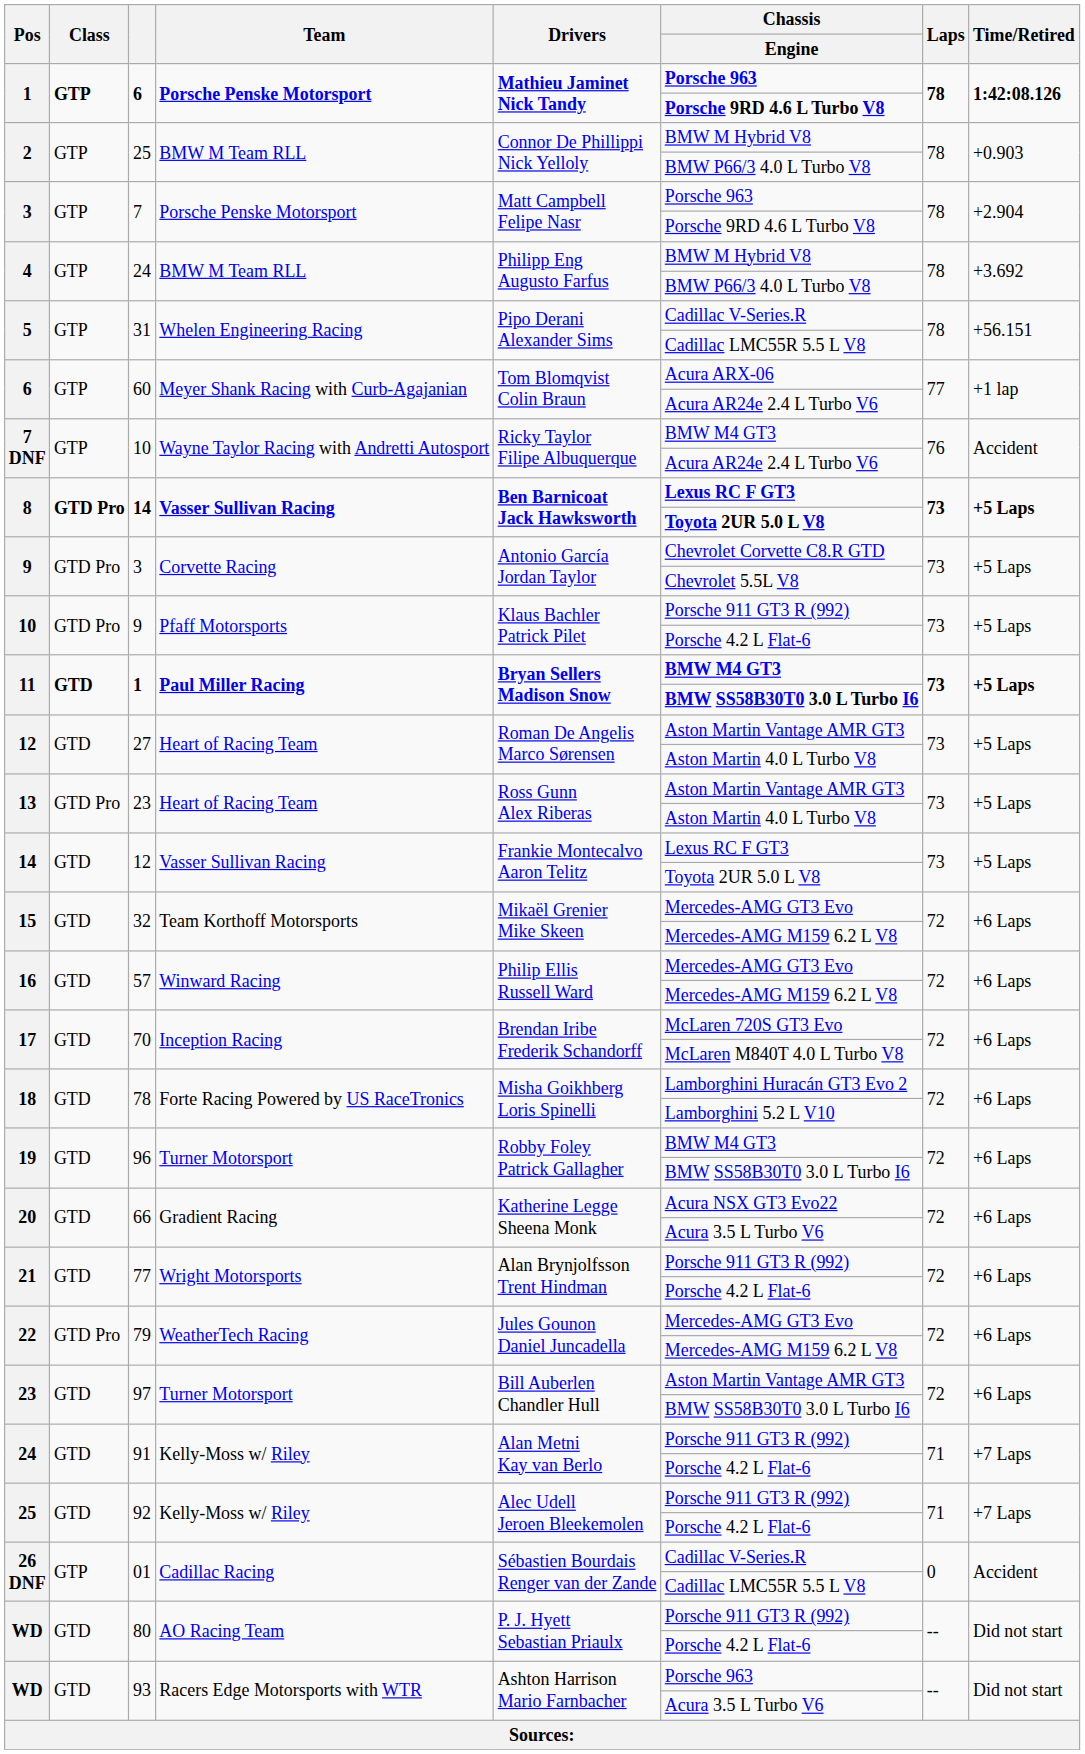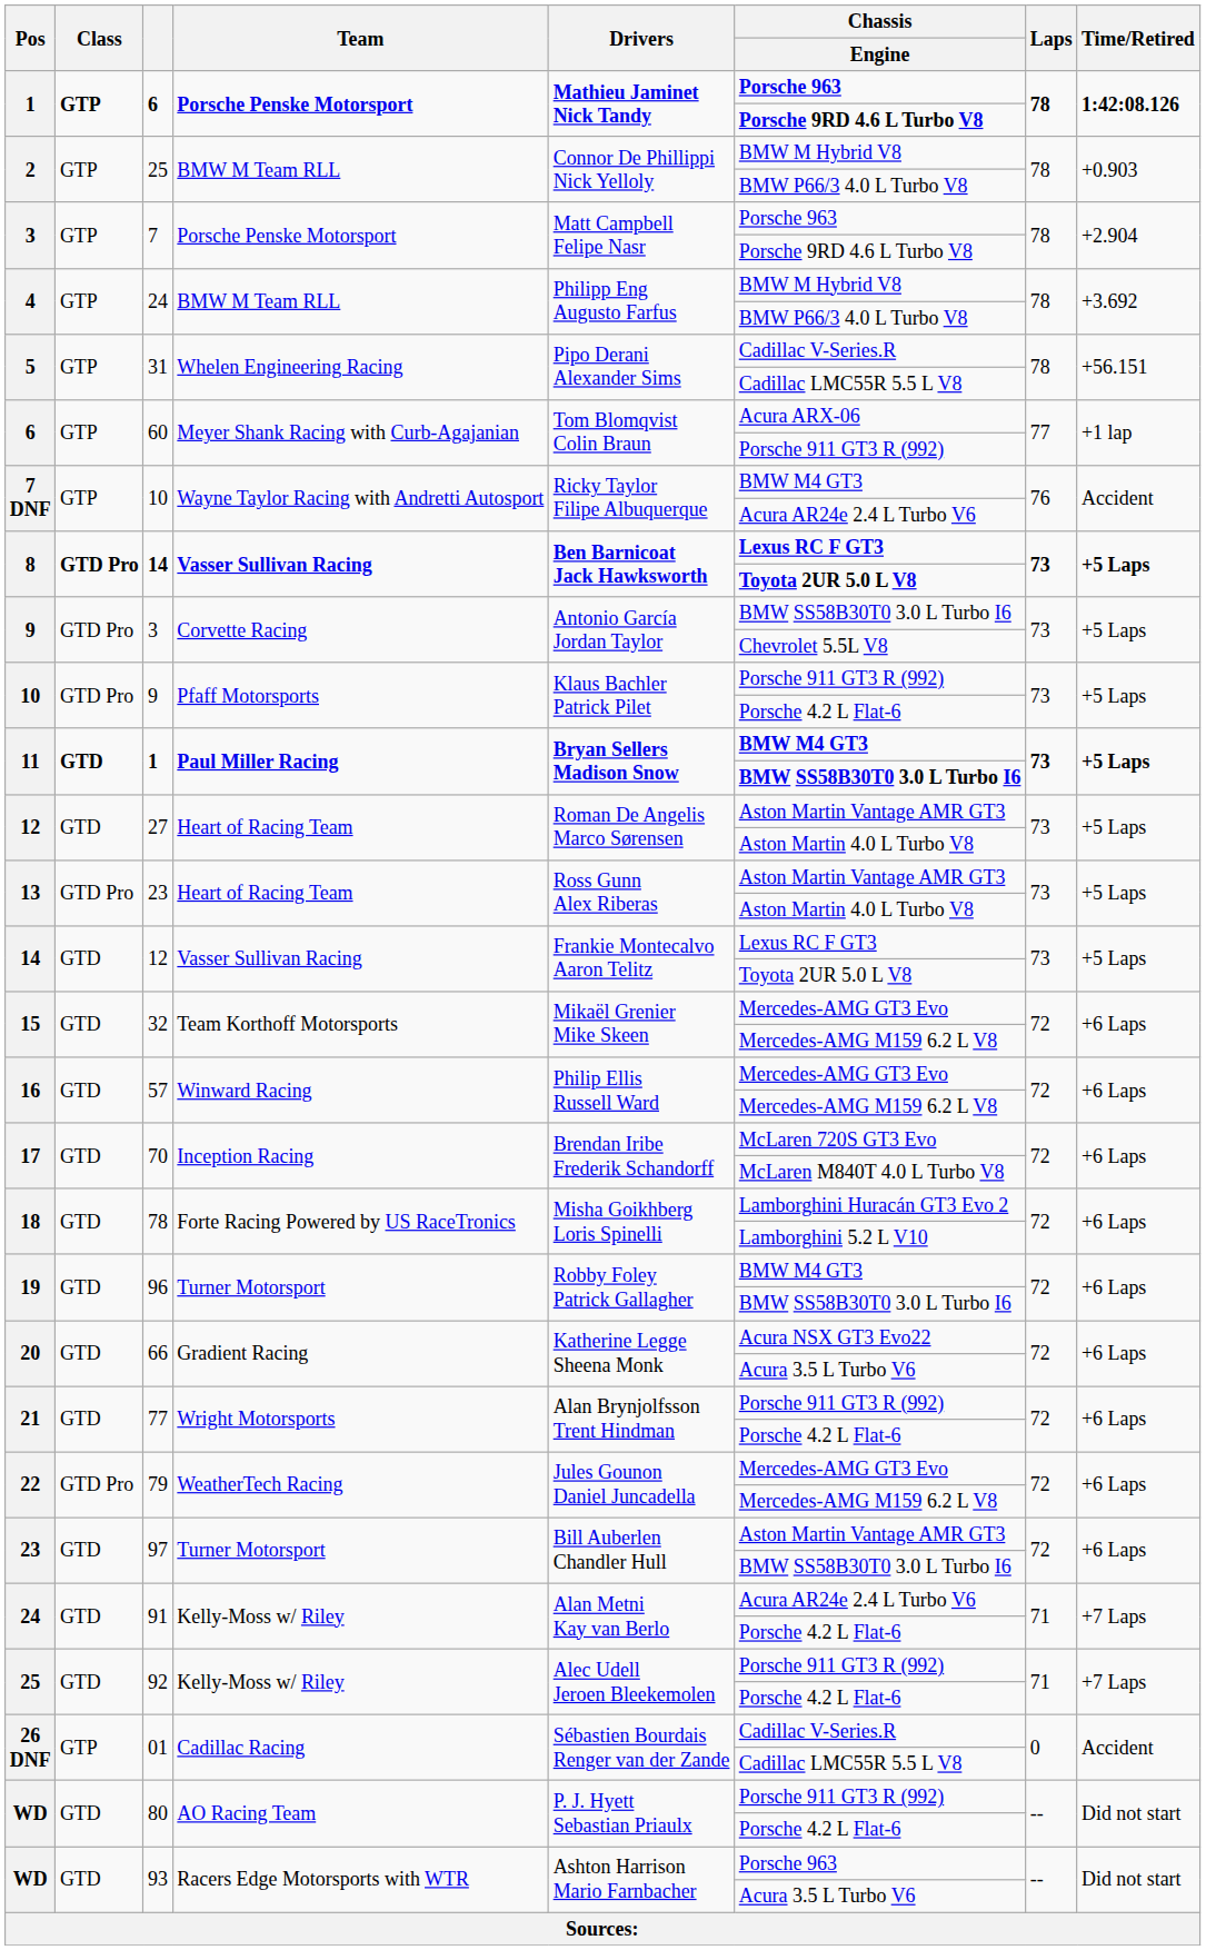row 14 | Chassis / Engine: Acura AR24e 2.4 L Turbo V6 -> Porsche 911 GT3 R (992)
row 19 | Chassis / Engine: Chevrolet Corvette C8.R GTD -> BMW SS58B30T0 3.0 L Turbo I6
row 49 | Chassis / Engine: Porsche 911 GT3 R (992) -> Acura AR24e 2.4 L Turbo V6
